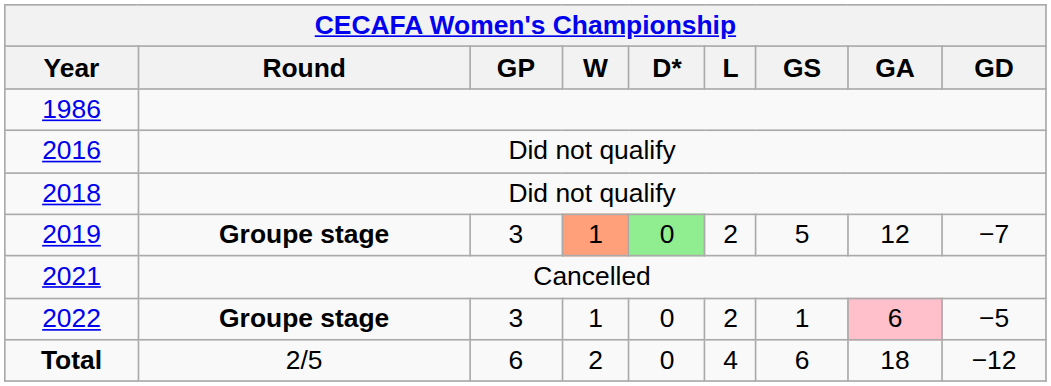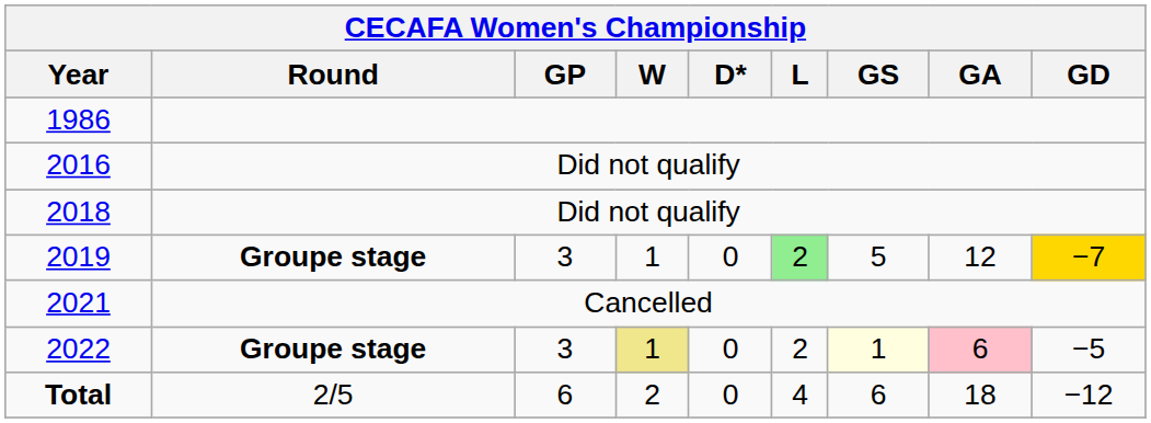2019 | W: lightsalmon background -> no background
2019 | D*: lightgreen background -> no background
2019 | L: no background -> lightgreen background
2019 | GD: no background -> gold background
2022 | W: no background -> khaki background
2022 | GS: no background -> lightyellow background
